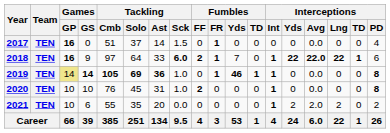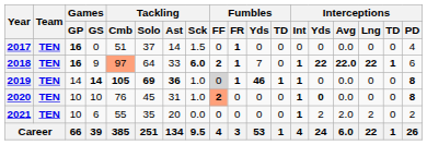2018 | Tackling / Cmb: no background -> lightsalmon background
2019 | Games / GP: khaki background -> no background
2019 | Fumbles / FF: no background -> lightgrey background
2020 | Fumbles / FF: no background -> lightsalmon background
2020 | Interceptions / Yds: normal -> bold
